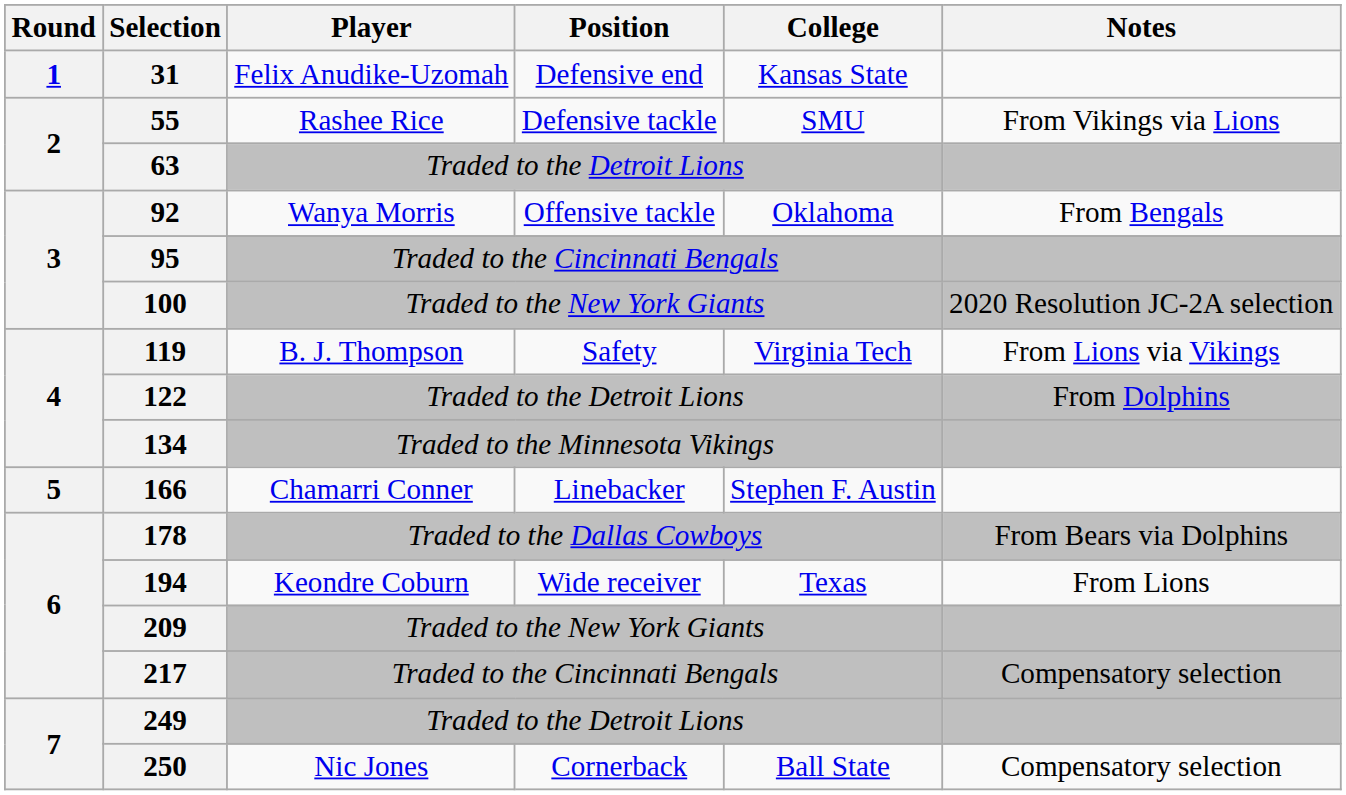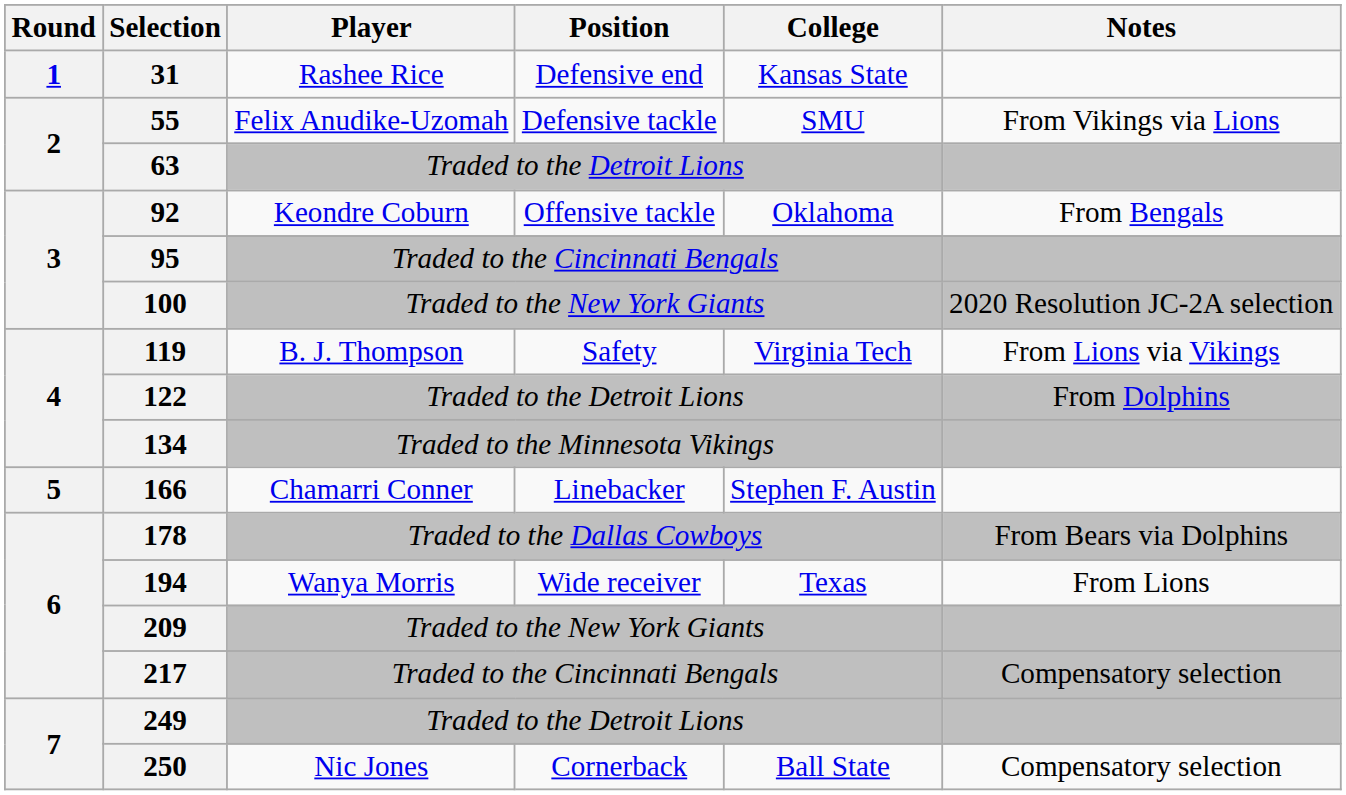31 | Player: Felix Anudike-Uzomah -> Rashee Rice
55 | Player: Rashee Rice -> Felix Anudike-Uzomah
92 | Player: Wanya Morris -> Keondre Coburn
194 | Player: Keondre Coburn -> Wanya Morris
